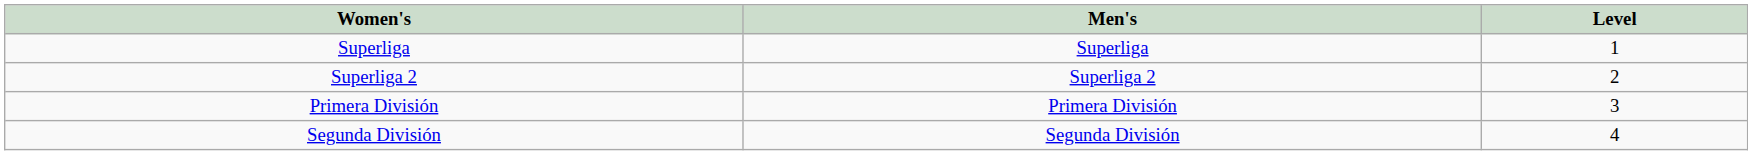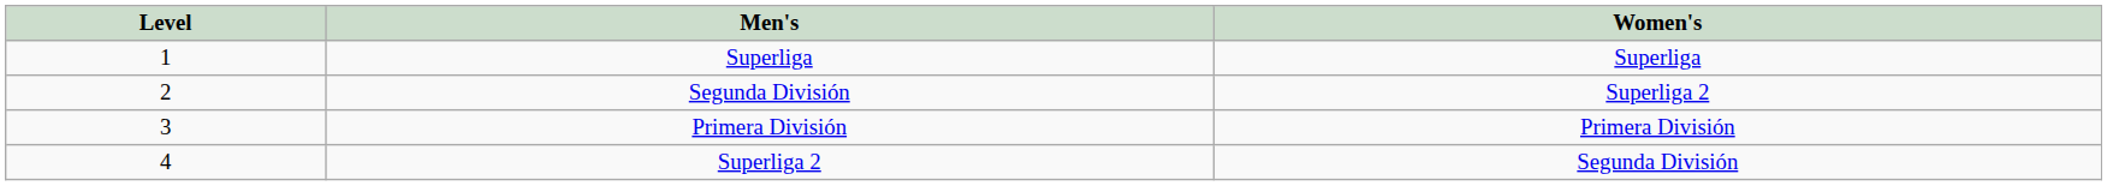columns swapped: Level <-> Women's
row 3 | Men's: Superliga 2 -> Segunda División
row 5 | Men's: Segunda División -> Superliga 2
